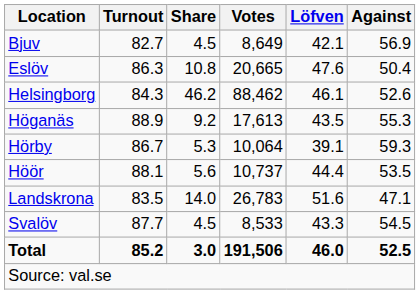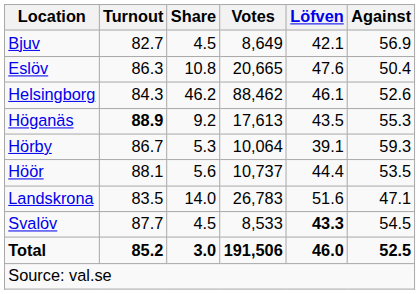Höganäs | Turnout: normal -> bold
Svalöv | Löfven: normal -> bold
